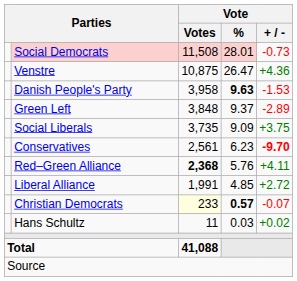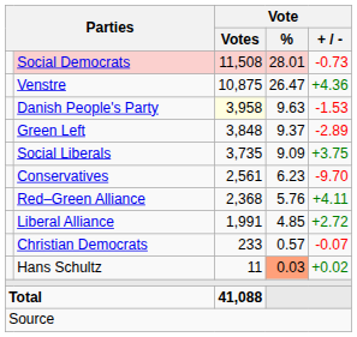Danish People's Party | Vote / Votes: no background -> lightyellow background
Danish People's Party | Vote / %: bold -> normal
Conservatives | Vote / + / -: bold -> normal
Red–Green Alliance | Vote / Votes: bold -> normal
Christian Democrats | Vote / Votes: lightyellow background -> no background
Christian Democrats | Vote / %: bold -> normal
Hans Schultz | Vote / %: no background -> lightsalmon background
